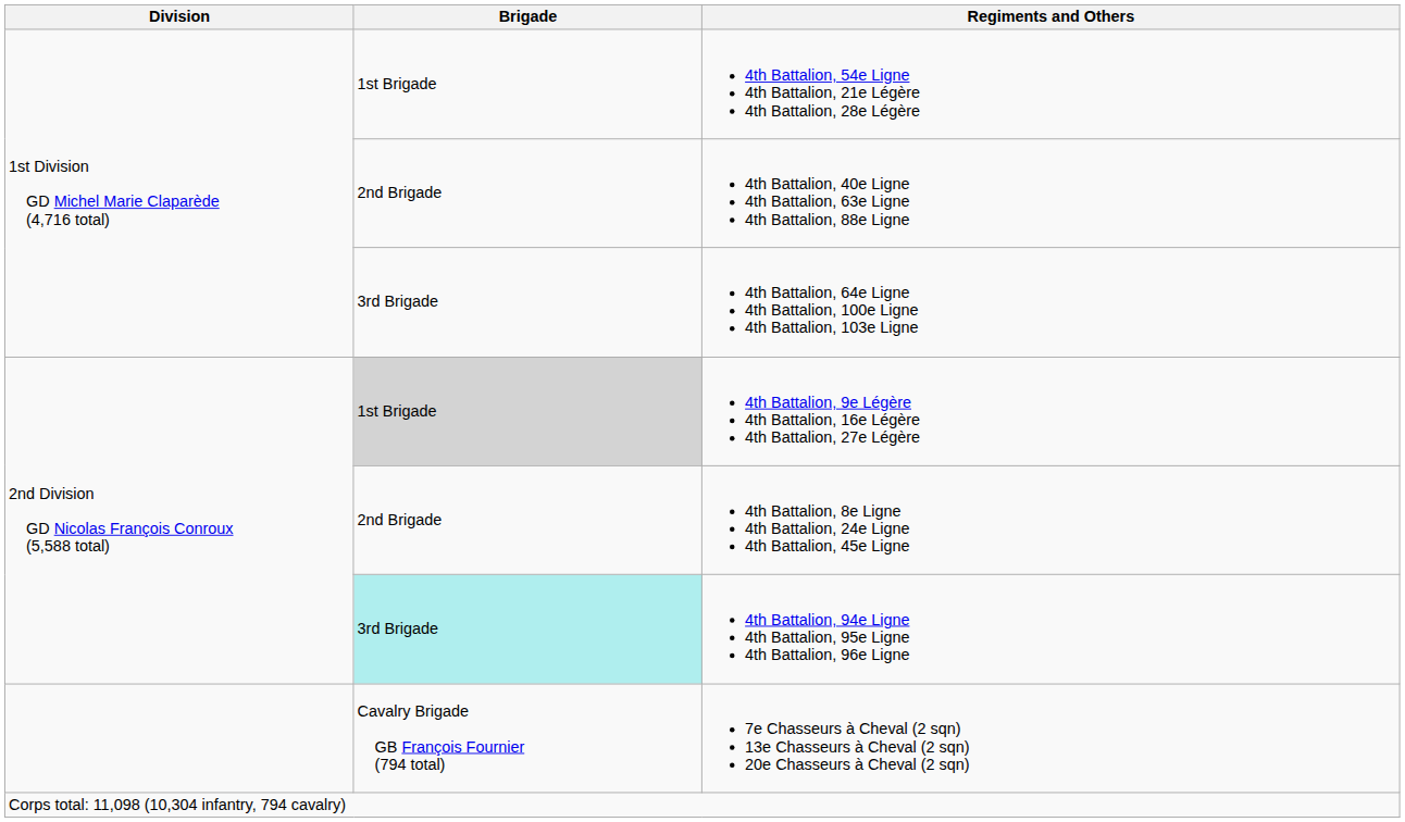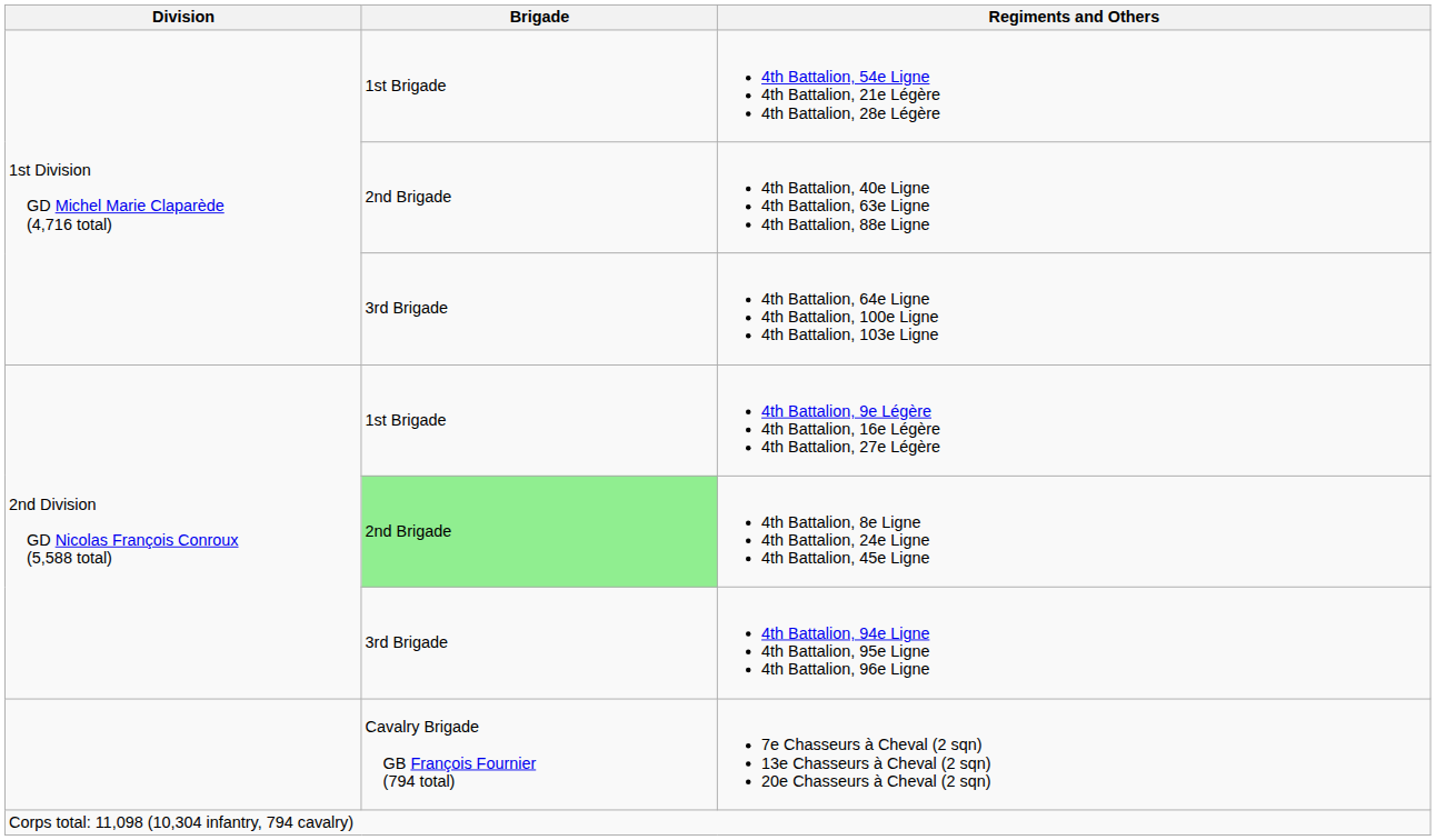row 5 | Brigade: lightgrey background -> no background
row 6 | Brigade: no background -> lightgreen background
row 7 | Brigade: paleturquoise background -> no background
